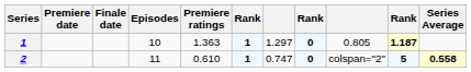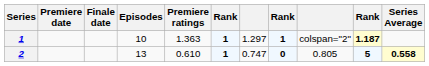row 2 | column 8: 0 -> 1
row 2 | column 9: 0.805 -> colspan="2"
row 3 | Episodes: 11 -> 13
row 3 | column 9: colspan="2" -> 0.805
